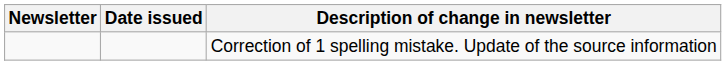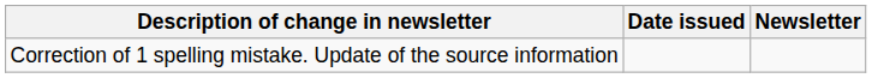columns swapped: Newsletter <-> Description of change in newsletter
